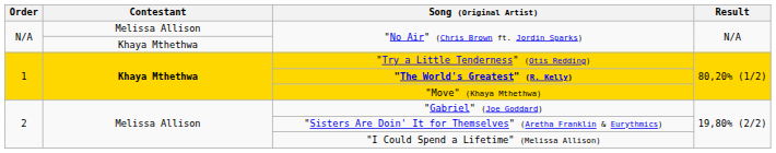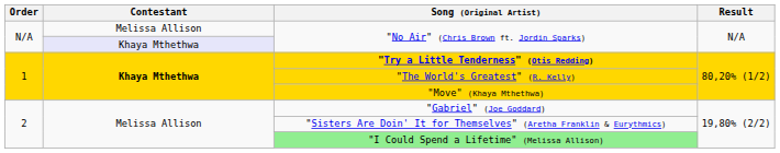Khaya Mthethwa / "No Air" (Chris Brown ft. Jordin Sparks) | Contestant: no background -> lavender background
"Try a Little Tenderness" (Otis Redding) | Song (Original Artist): normal -> bold
"The World's Greatest" (R. Kelly) | Song (Original Artist): bold -> normal
"I Could Spend a Lifetime" (Melissa Allison) | Song (Original Artist): no background -> lightgreen background
